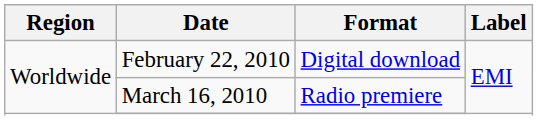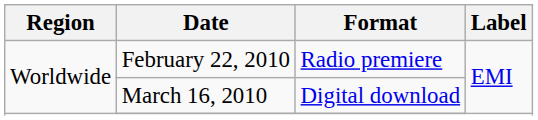February 22, 2010 | Format: Digital download -> Radio premiere
March 16, 2010 | Format: Radio premiere -> Digital download
